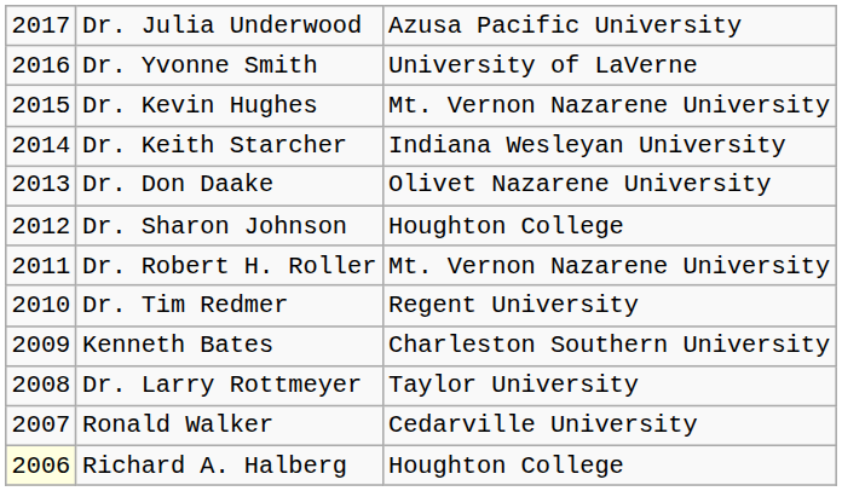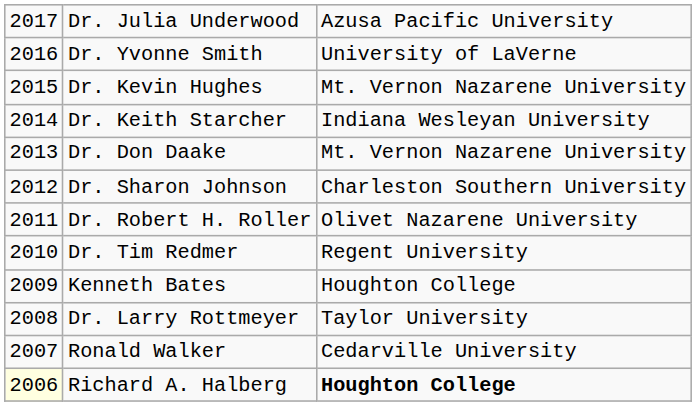Dr. Don Daake | column 3: Olivet Nazarene University -> Mt. Vernon Nazarene University
Dr. Sharon Johnson | column 3: Houghton College -> Charleston Southern University
Dr. Robert H. Roller | column 3: Mt. Vernon Nazarene University -> Olivet Nazarene University
Kenneth Bates | column 3: Charleston Southern University -> Houghton College
Richard A. Halberg | column 3: normal -> bold
